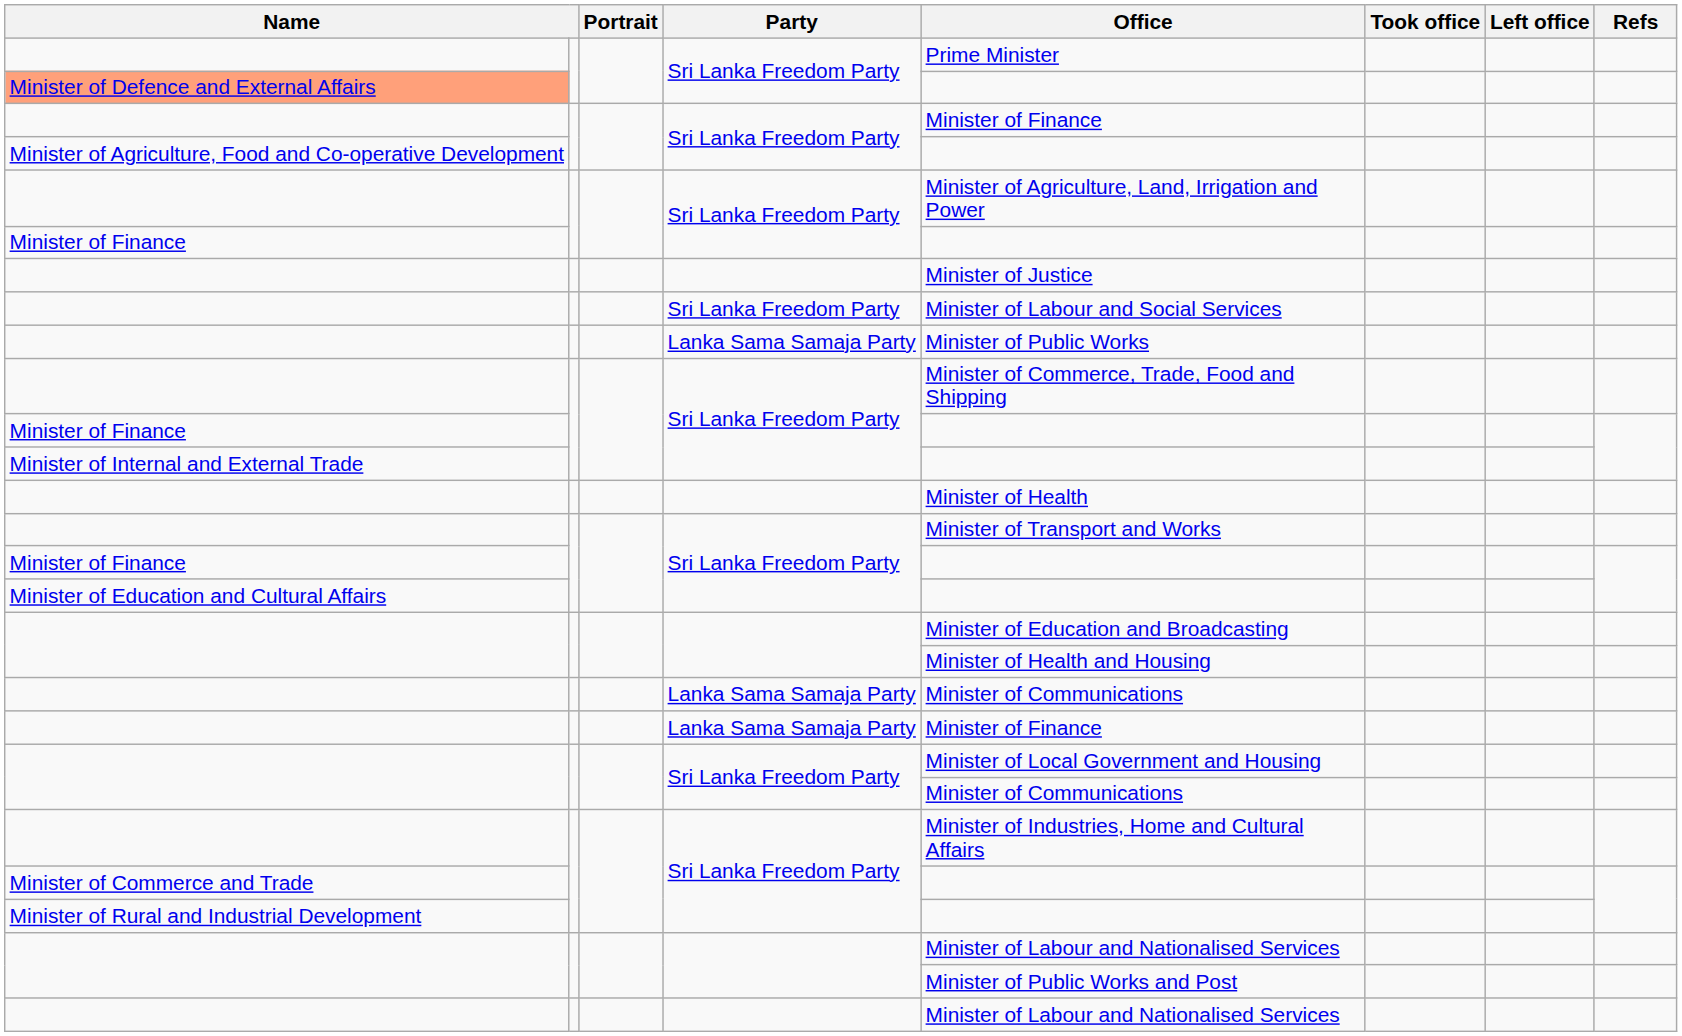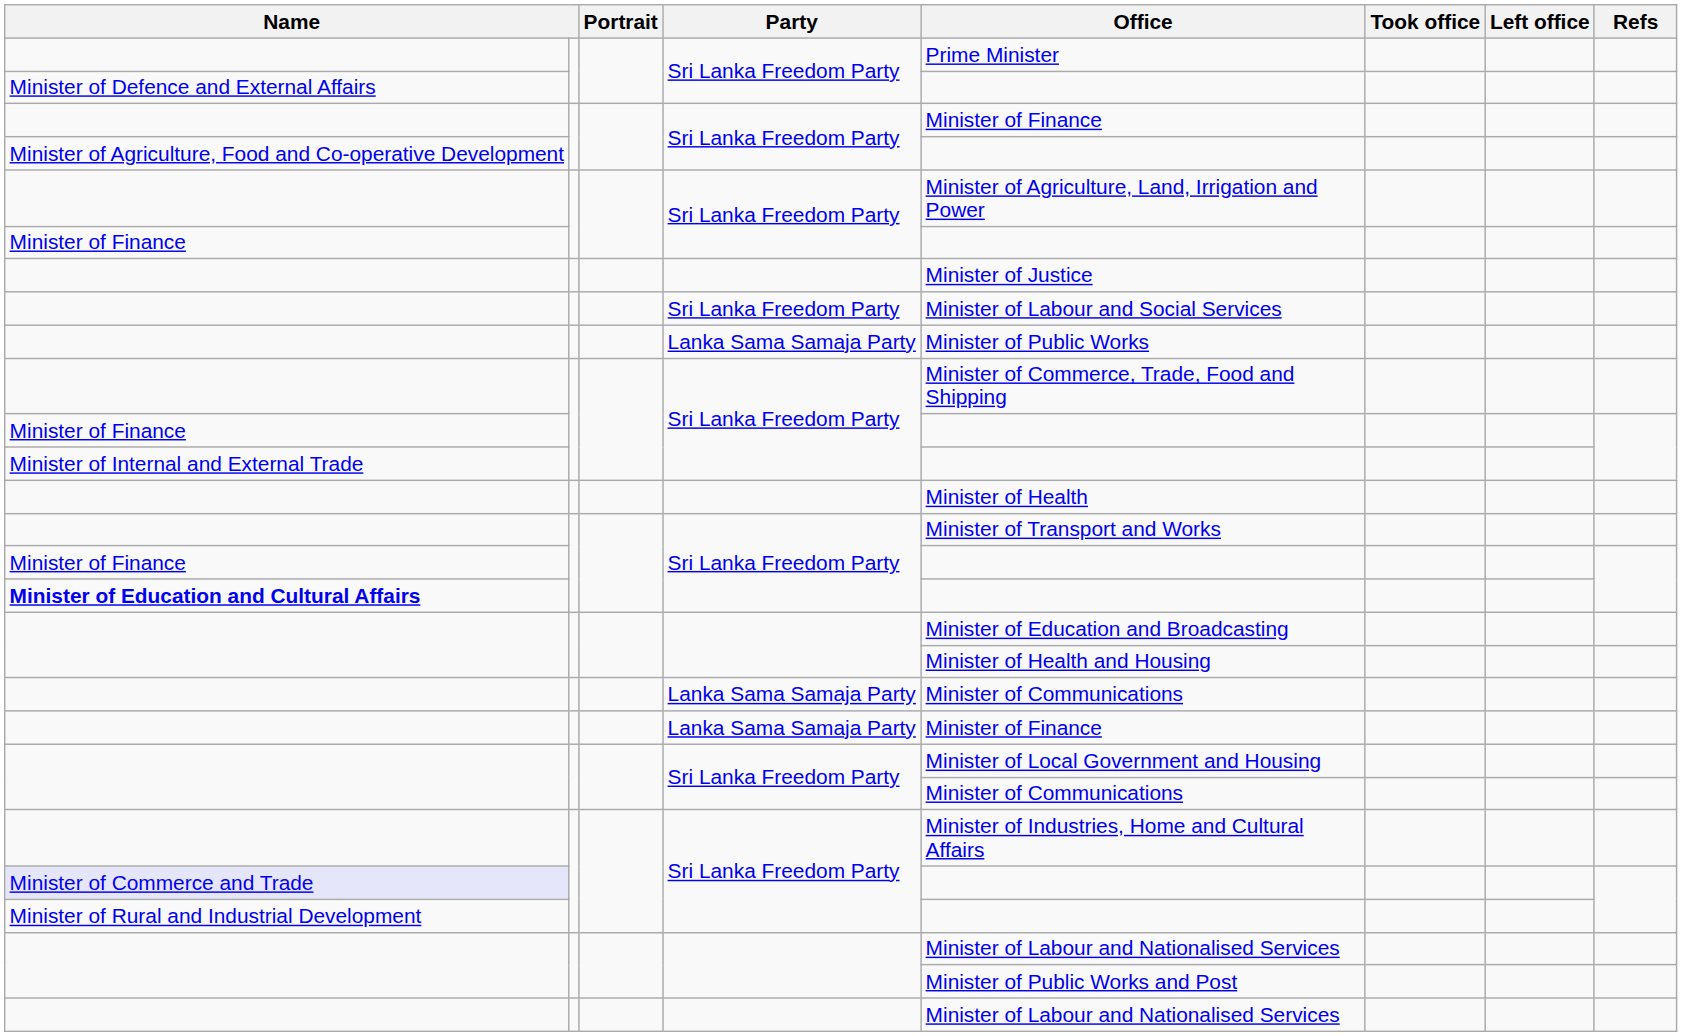Minister of Defence and External Affairs | column 1: lightsalmon background -> no background
Minister of Education and Cultural Affairs | column 1: normal -> bold
Minister of Commerce and Trade | column 1: no background -> lavender background
